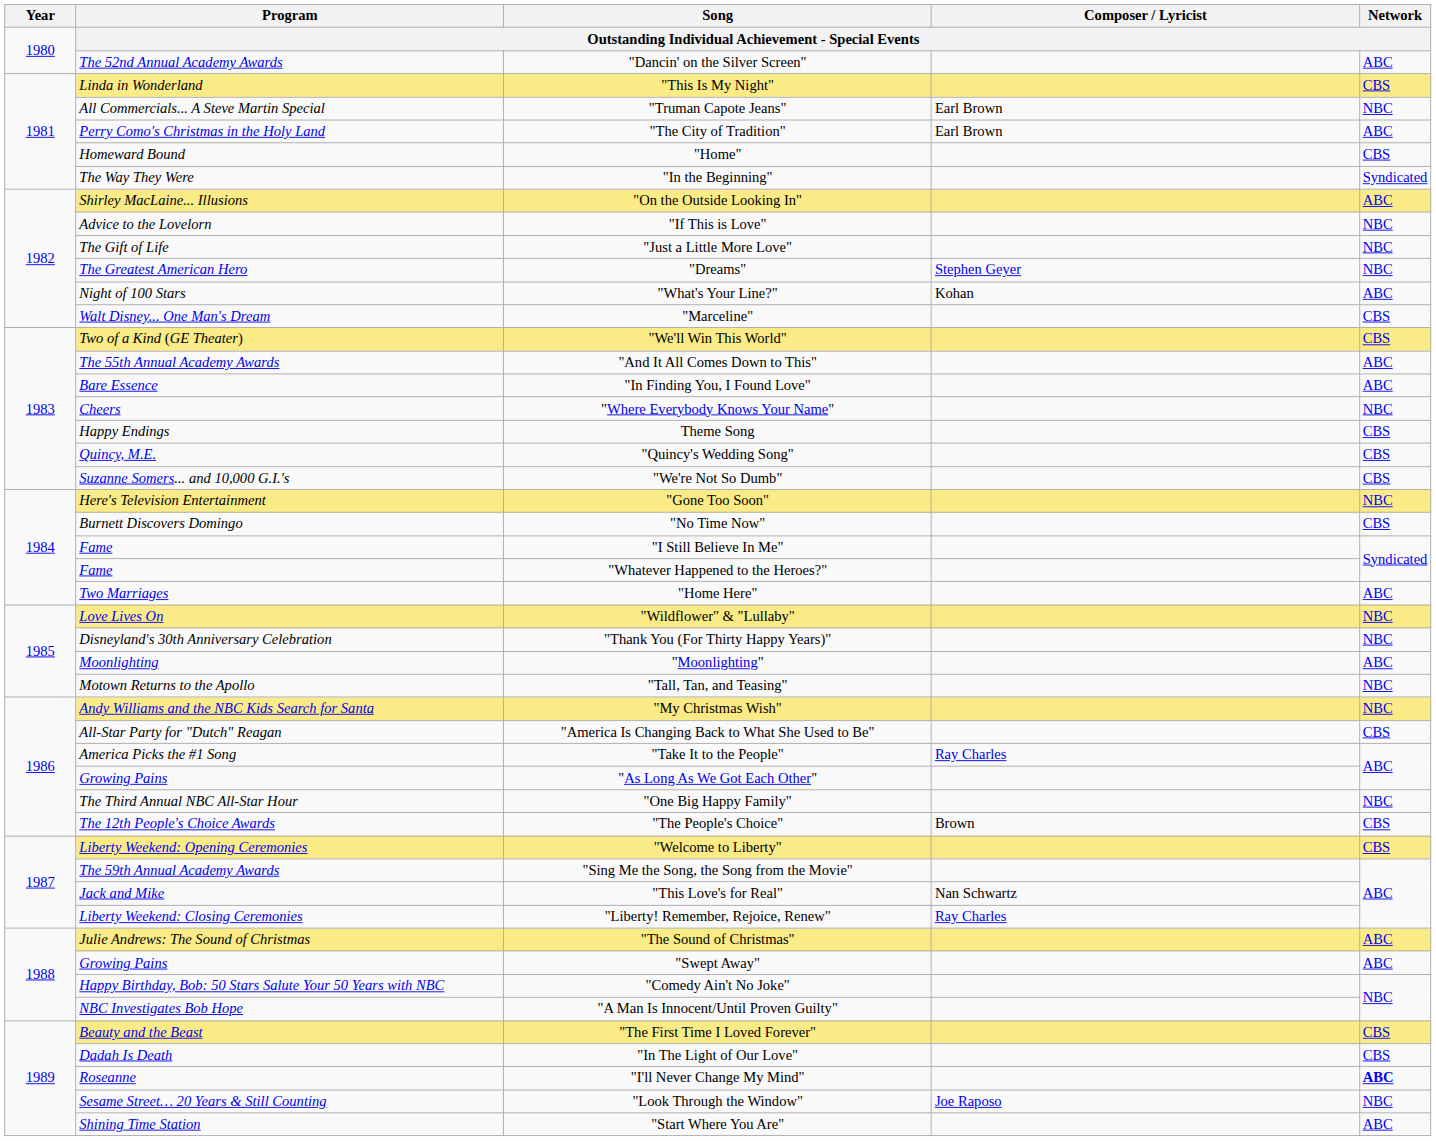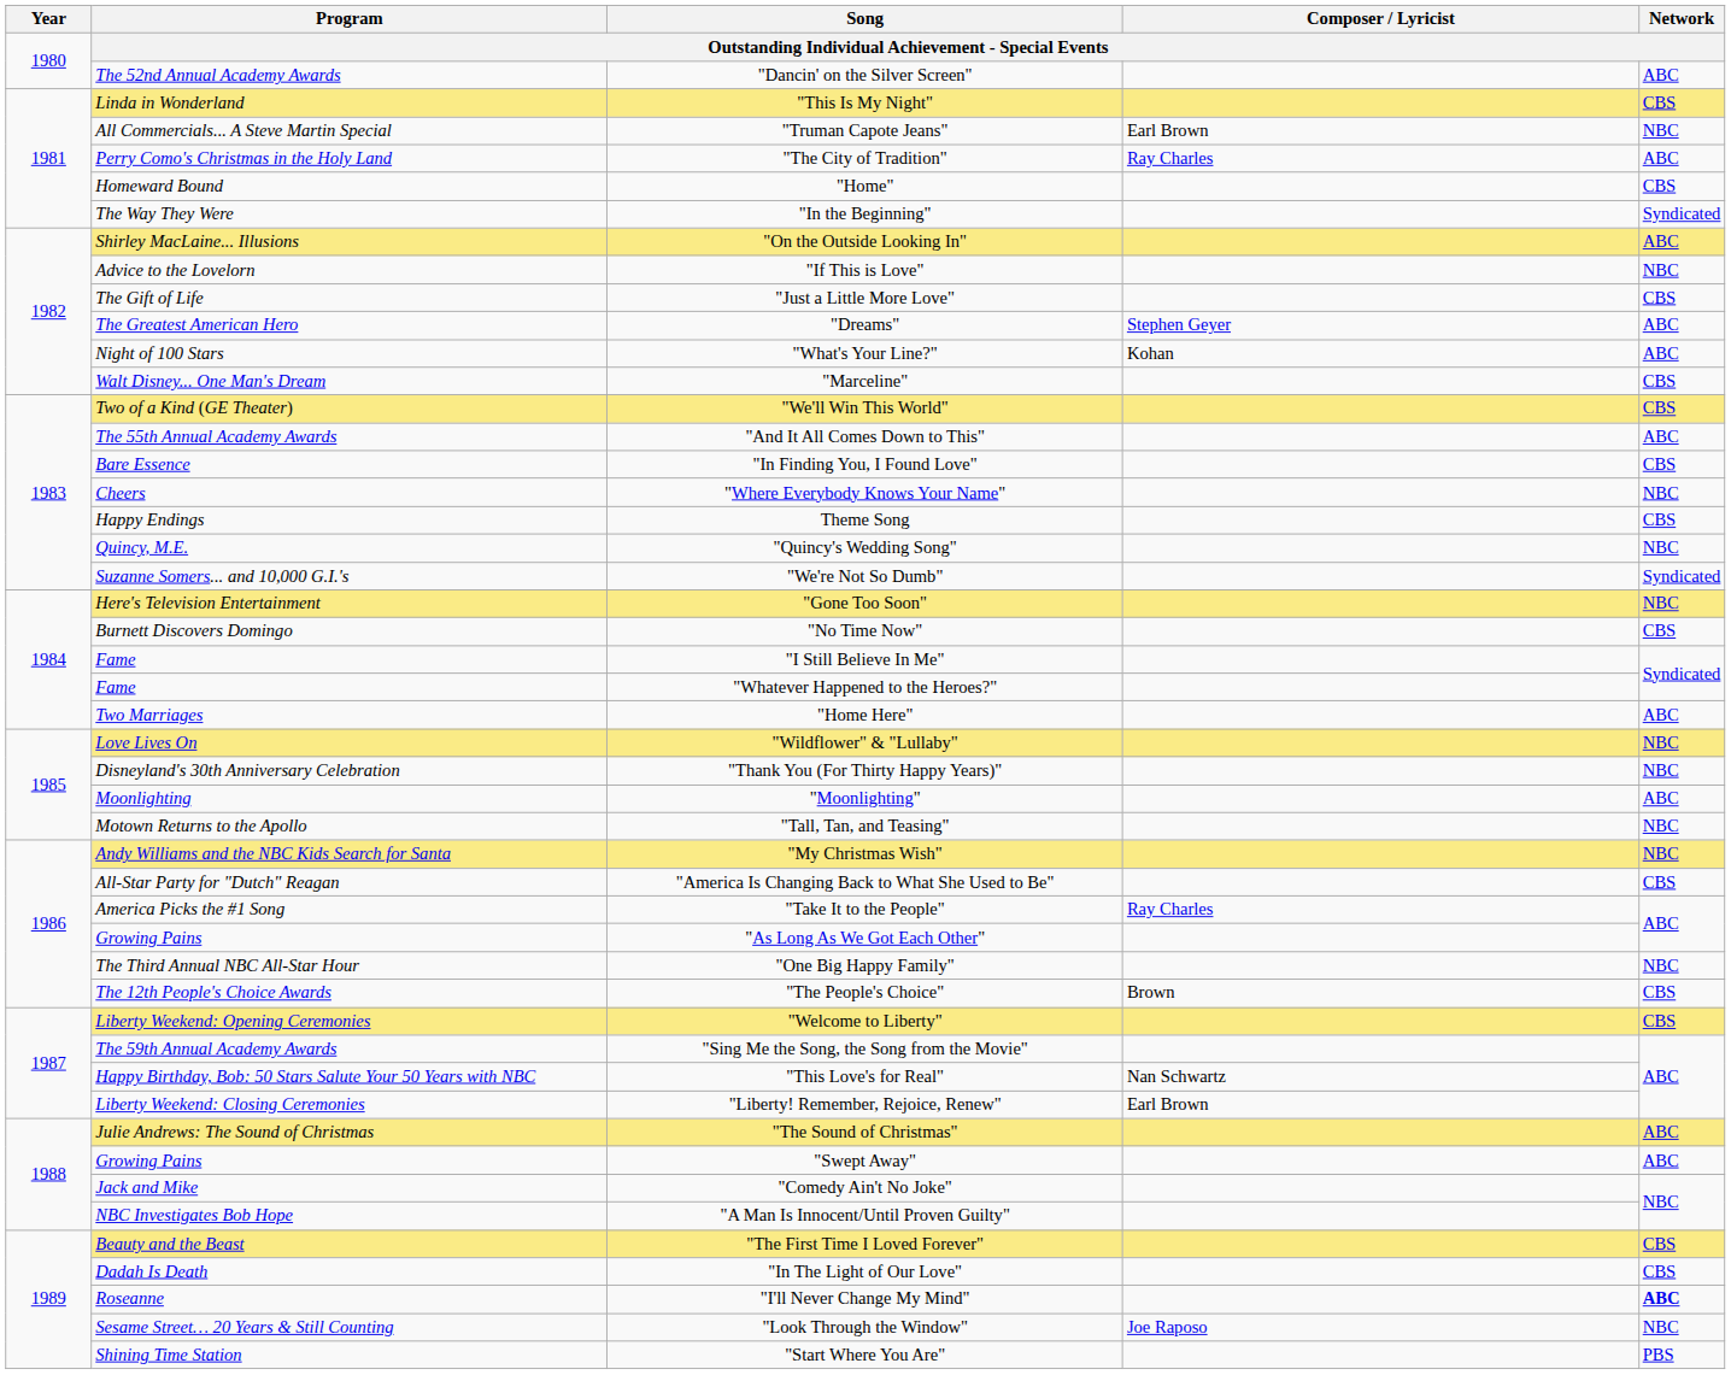"The City of Tradition" | Composer / Lyricist: Earl Brown -> Ray Charles
"Just a Little More Love" | Network: NBC -> CBS
"Dreams" | Network: NBC -> ABC
"In Finding You, I Found Love" | Network: ABC -> CBS
"Quincy's Wedding Song" | Network: CBS -> NBC
"We're Not So Dumb" | Network: CBS -> Syndicated
"This Love's for Real" | Program: Jack and Mike -> Happy Birthday, Bob: 50 Stars Salute Your 50 Years with NBC
"Liberty! Remember, Rejoice, Renew" | Composer / Lyricist: Ray Charles -> Earl Brown
"Comedy Ain't No Joke" | Program: Happy Birthday, Bob: 50 Stars Salute Your 50 Years with NBC -> Jack and Mike
"Start Where You Are" | Network: ABC -> PBS
